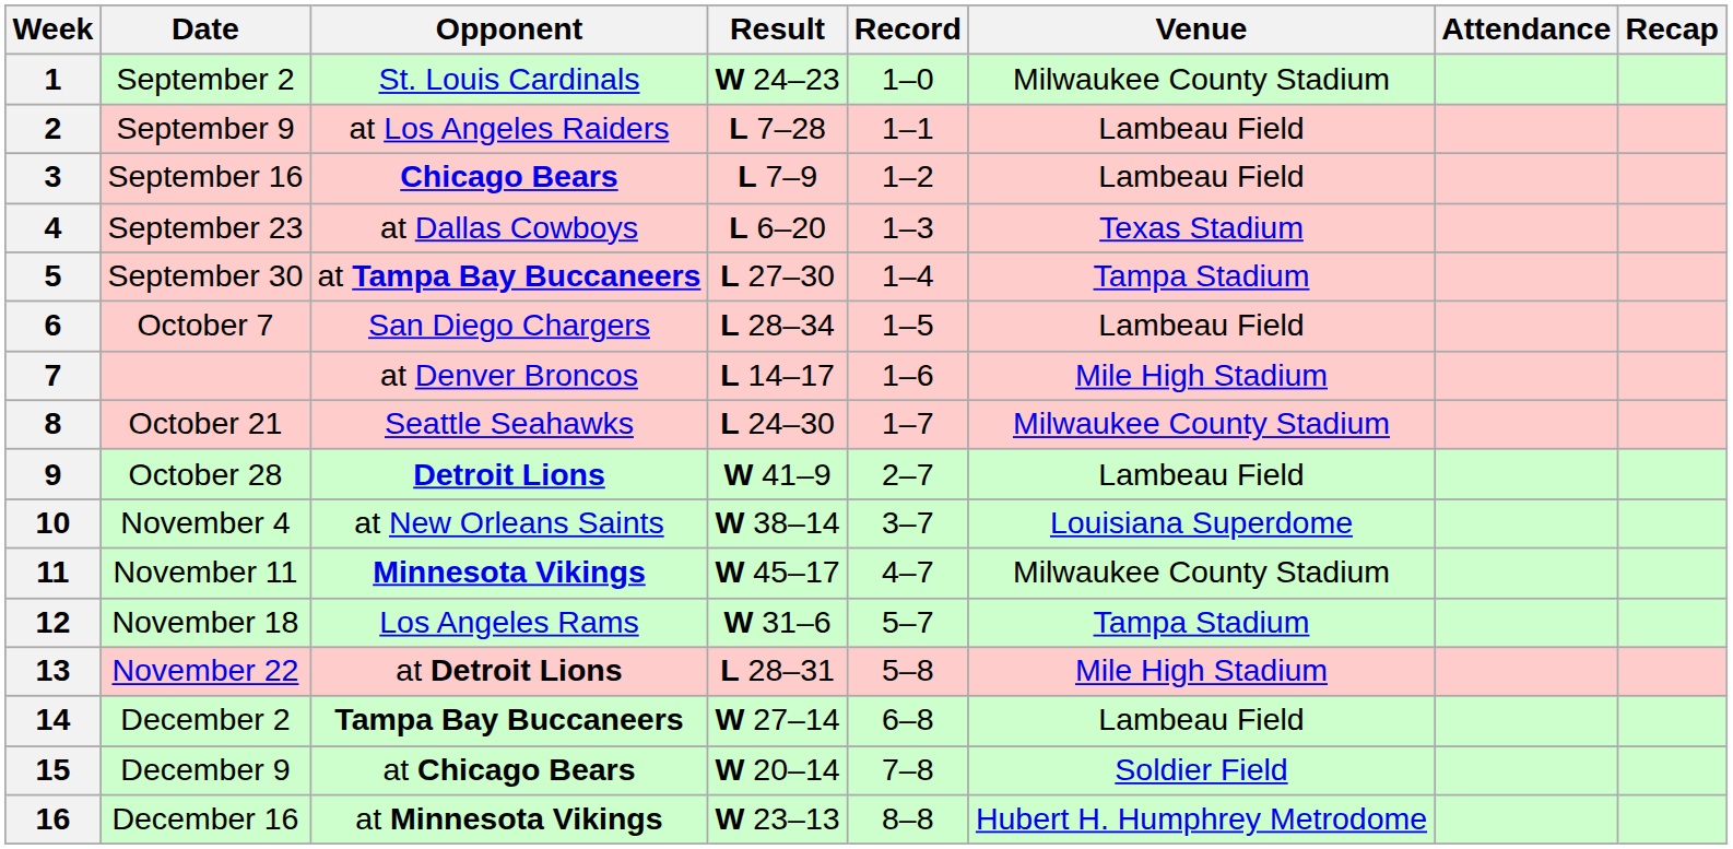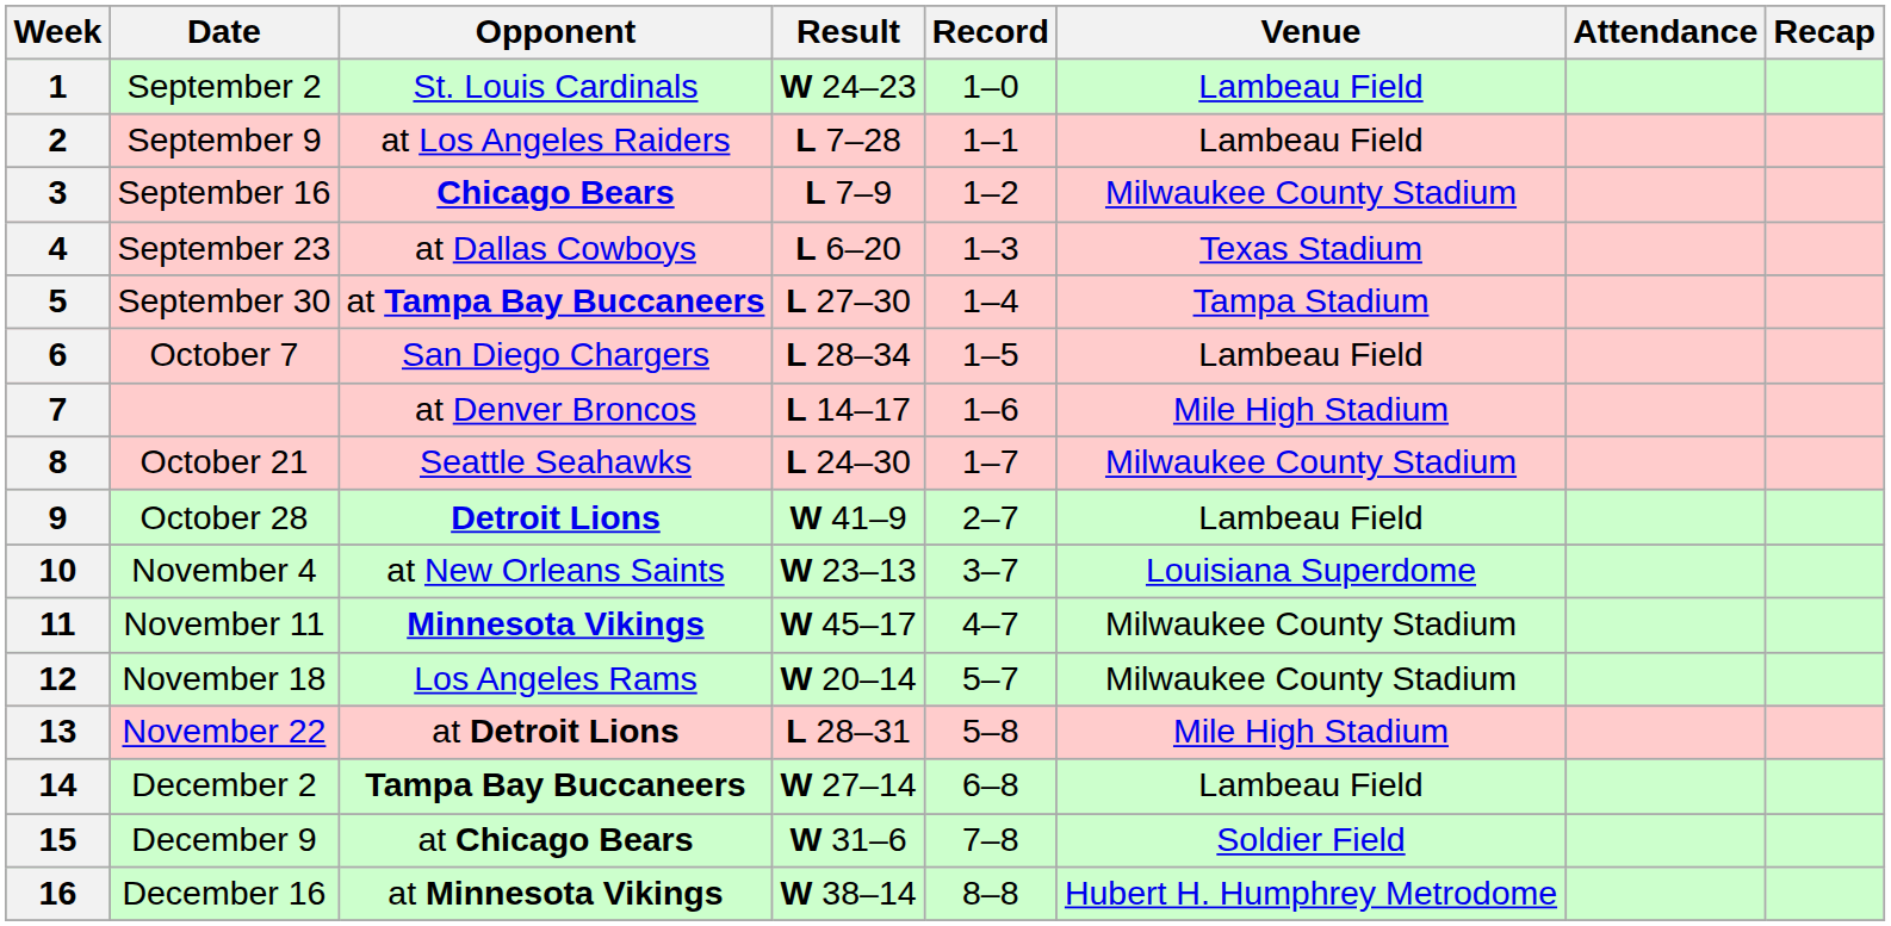1 | Venue: Milwaukee County Stadium -> Lambeau Field
3 | Venue: Lambeau Field -> Milwaukee County Stadium
10 | Result: W 38–14 -> W 23–13
12 | Result: W 31–6 -> W 20–14
12 | Venue: Tampa Stadium -> Milwaukee County Stadium
15 | Result: W 20–14 -> W 31–6
16 | Result: W 23–13 -> W 38–14
